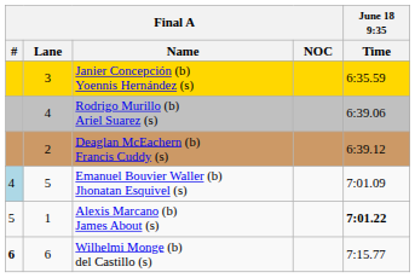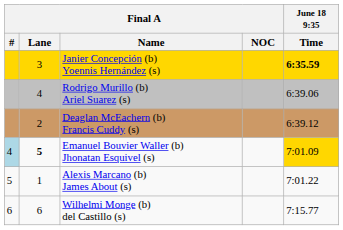Janier Concepción (b) Yoennis Hernández (s) | June 18 9:35 / Time: normal -> bold
Emanuel Bouvier Waller (b) Jhonatan Esquivel (s) | Final A / Lane: normal -> bold
Emanuel Bouvier Waller (b) Jhonatan Esquivel (s) | June 18 9:35 / Time: no background -> gold background
Alexis Marcano (b) James About (s) | June 18 9:35 / Time: bold -> normal
Wilhelmi Monge (b) del Castillo (s) | Final A / #: bold -> normal
